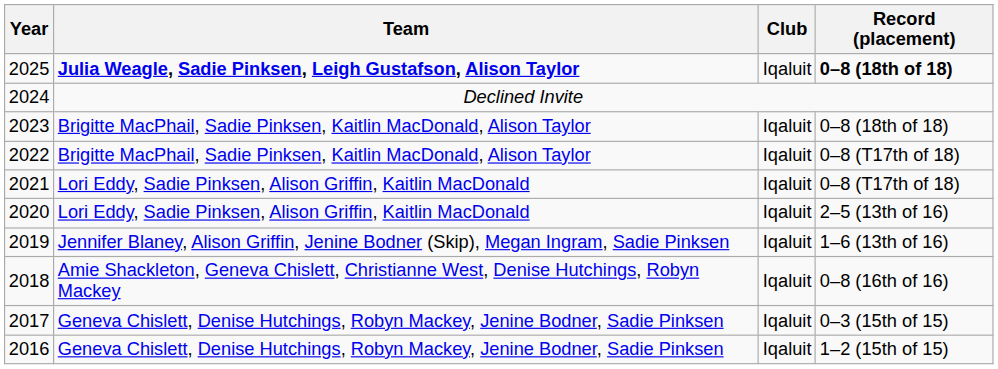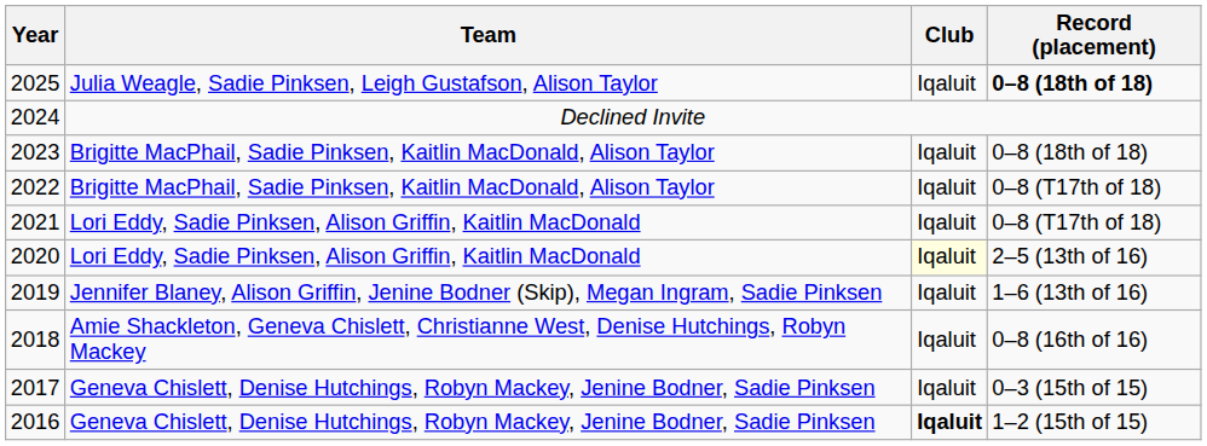2025 | Team: bold -> normal
2020 | Club: no background -> lightyellow background
2016 | Club: normal -> bold
